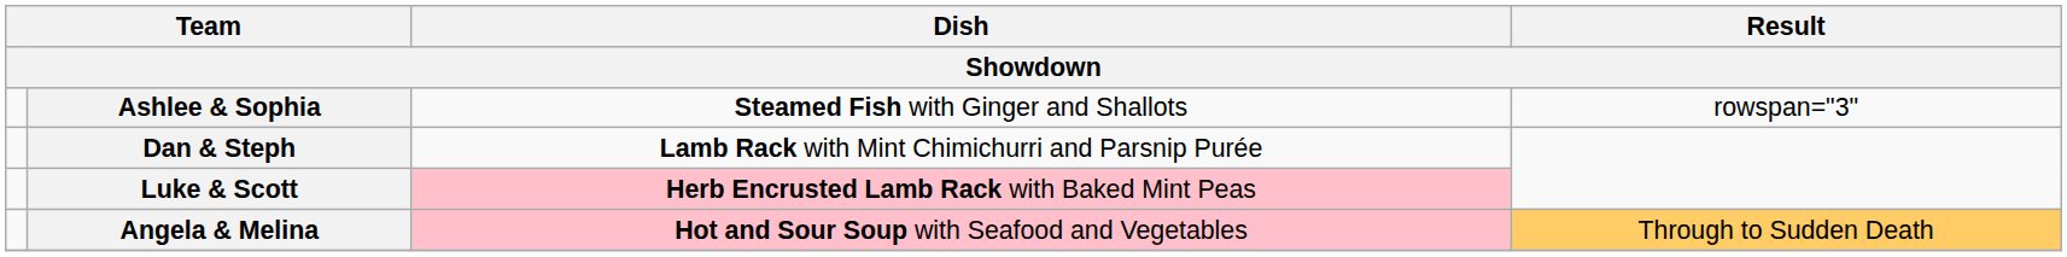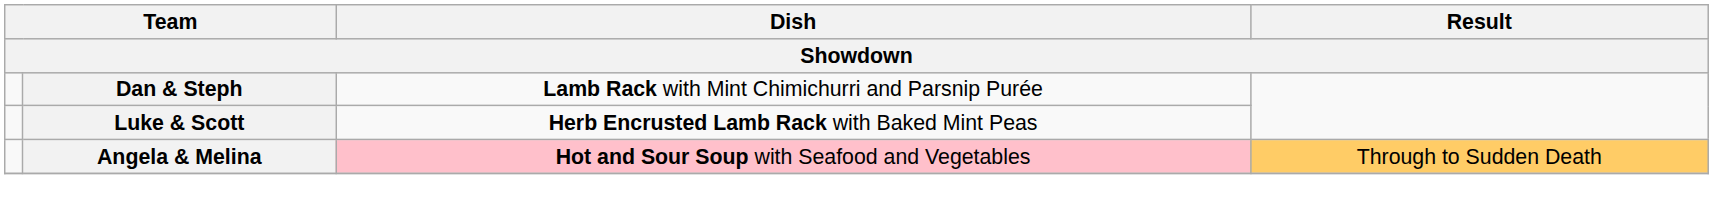- row: Ashlee & Sophia | Steamed Fish with Ginger and Shallots | rowspan="3"
Luke & Scott | Dish: pink background -> no background
